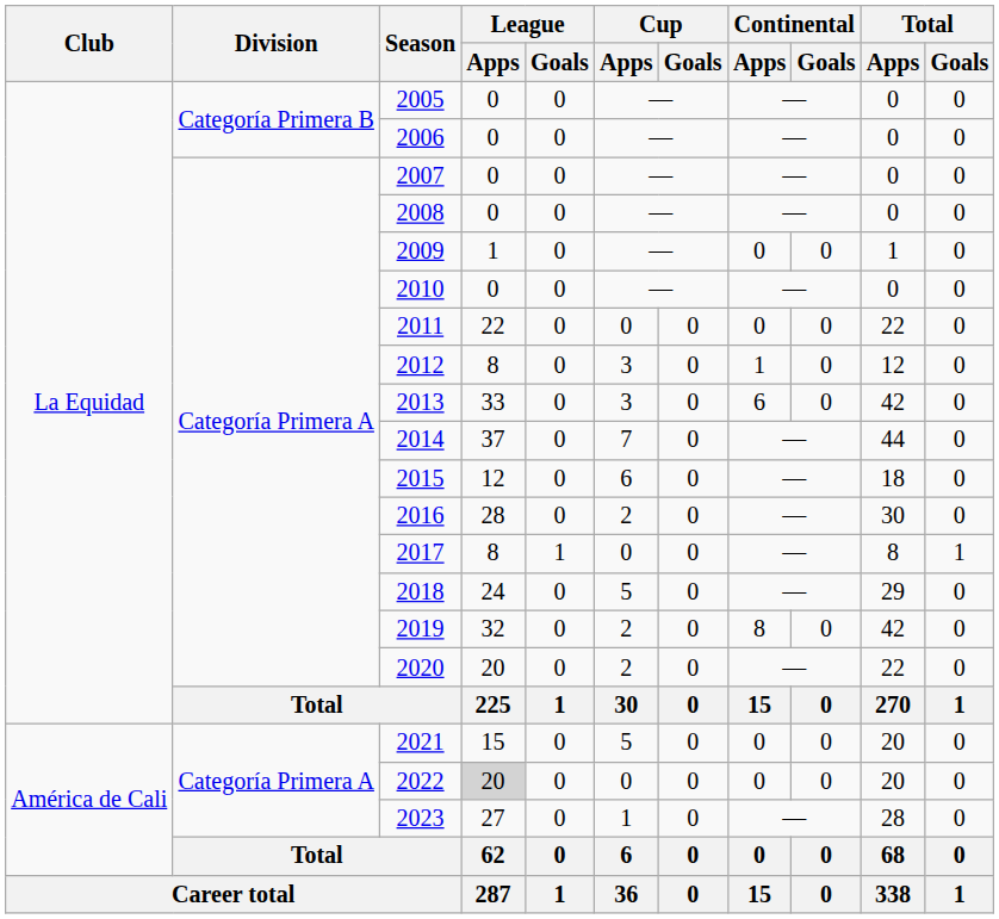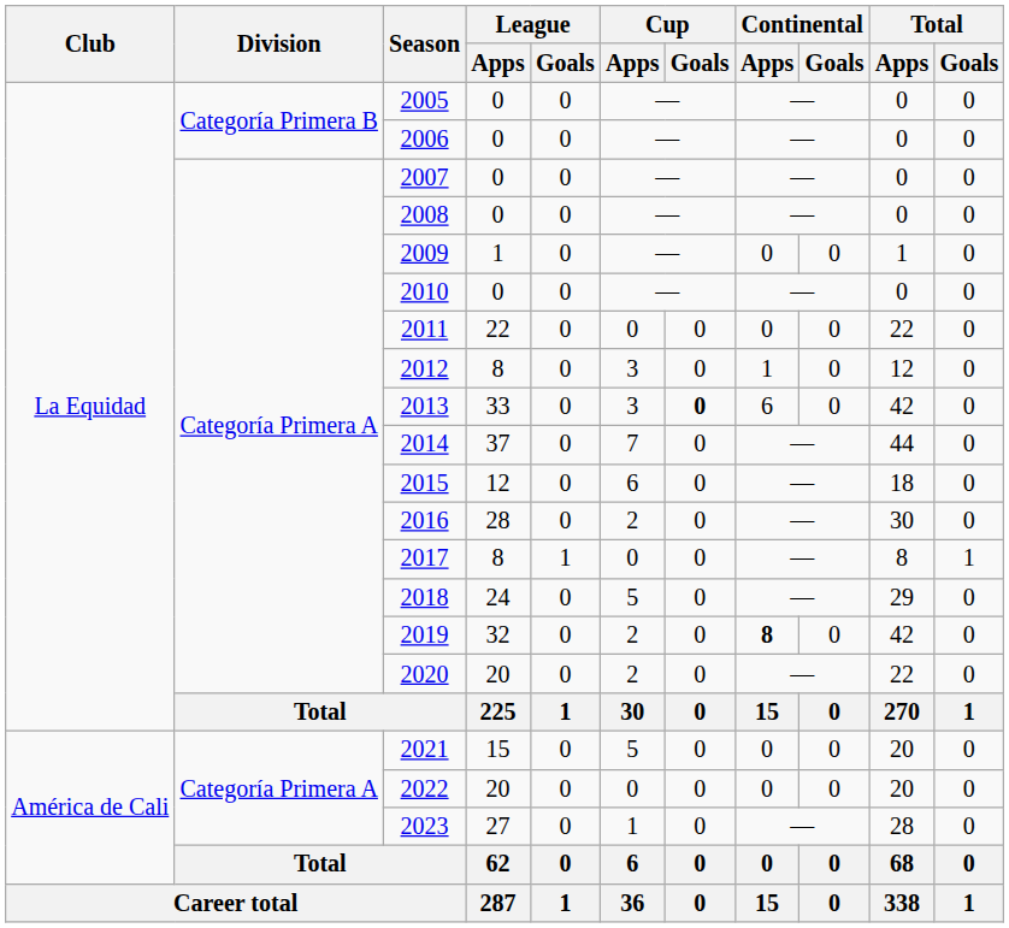2013 | Cup / Goals: normal -> bold
2019 | Continental / Apps: normal -> bold
2022 | League / Apps: lightgrey background -> no background
